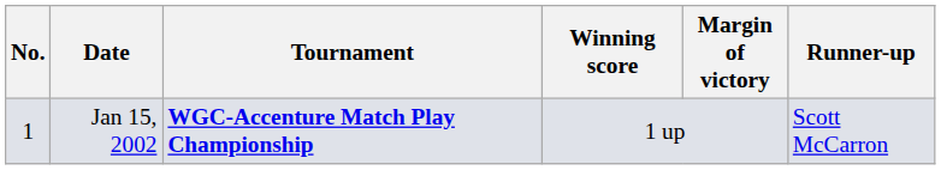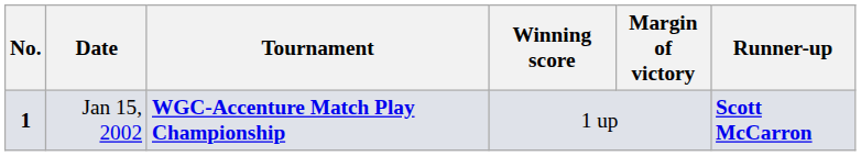Jan 15, 2002 | No.: normal -> bold
Jan 15, 2002 | Runner-up: normal -> bold
